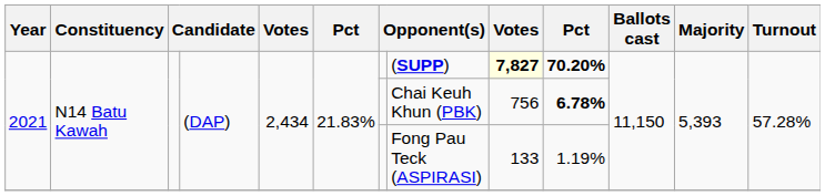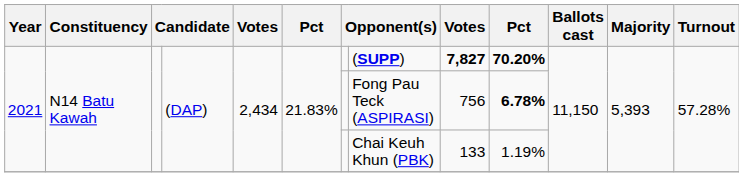row 2 | column 9: lightyellow background -> no background
row 3 | column 8: Chai Keuh Khun (PBK) -> Fong Pau Teck (ASPIRASI)
row 4 | column 8: Fong Pau Teck (ASPIRASI) -> Chai Keuh Khun (PBK)
